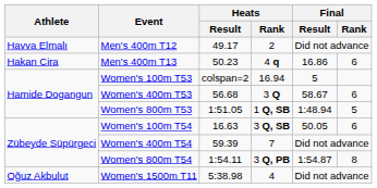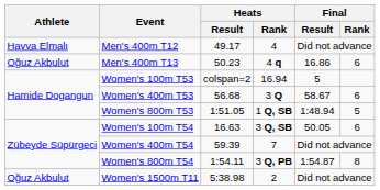Men's 400m T12 | Heats / Rank: 2 -> 4
Men's 400m T13 | Athlete: Hakan Cira -> Oğuz Akbulut
Women's 1500m T11 | Heats / Rank: 4 -> 2
